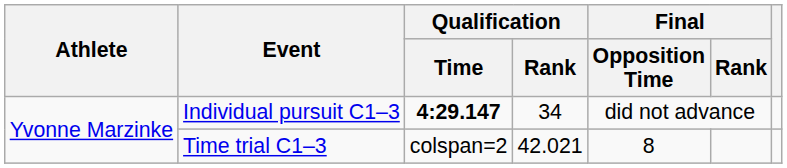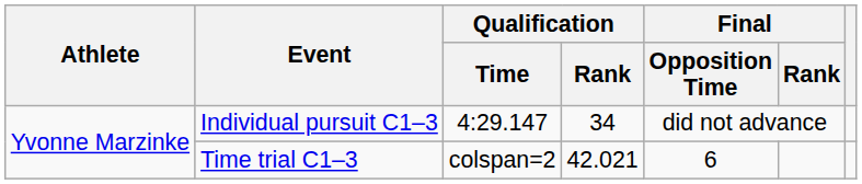Individual pursuit C1–3 | Qualification / Time: bold -> normal
Time trial C1–3 | Final / Opposition Time: 8 -> 6
